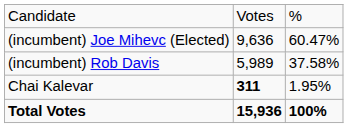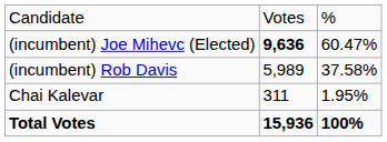(incumbent) Joe Mihevc (Elected) | column 2: normal -> bold
Chai Kalevar | column 2: bold -> normal
